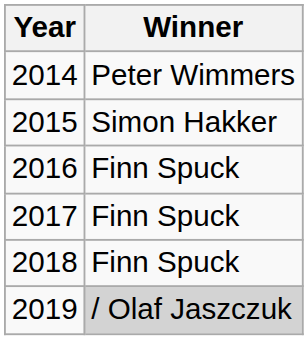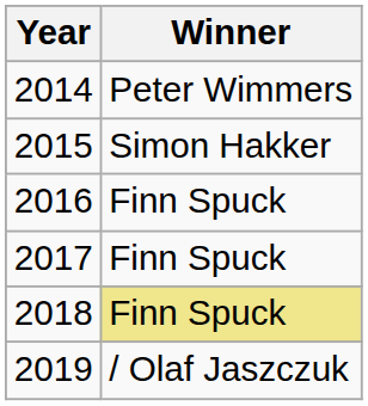2018 | Winner: no background -> khaki background
2019 | Winner: lightgrey background -> no background
